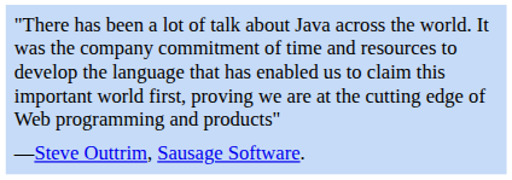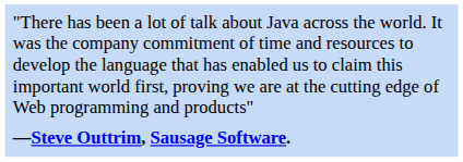row 2 | column 1: normal -> bold
